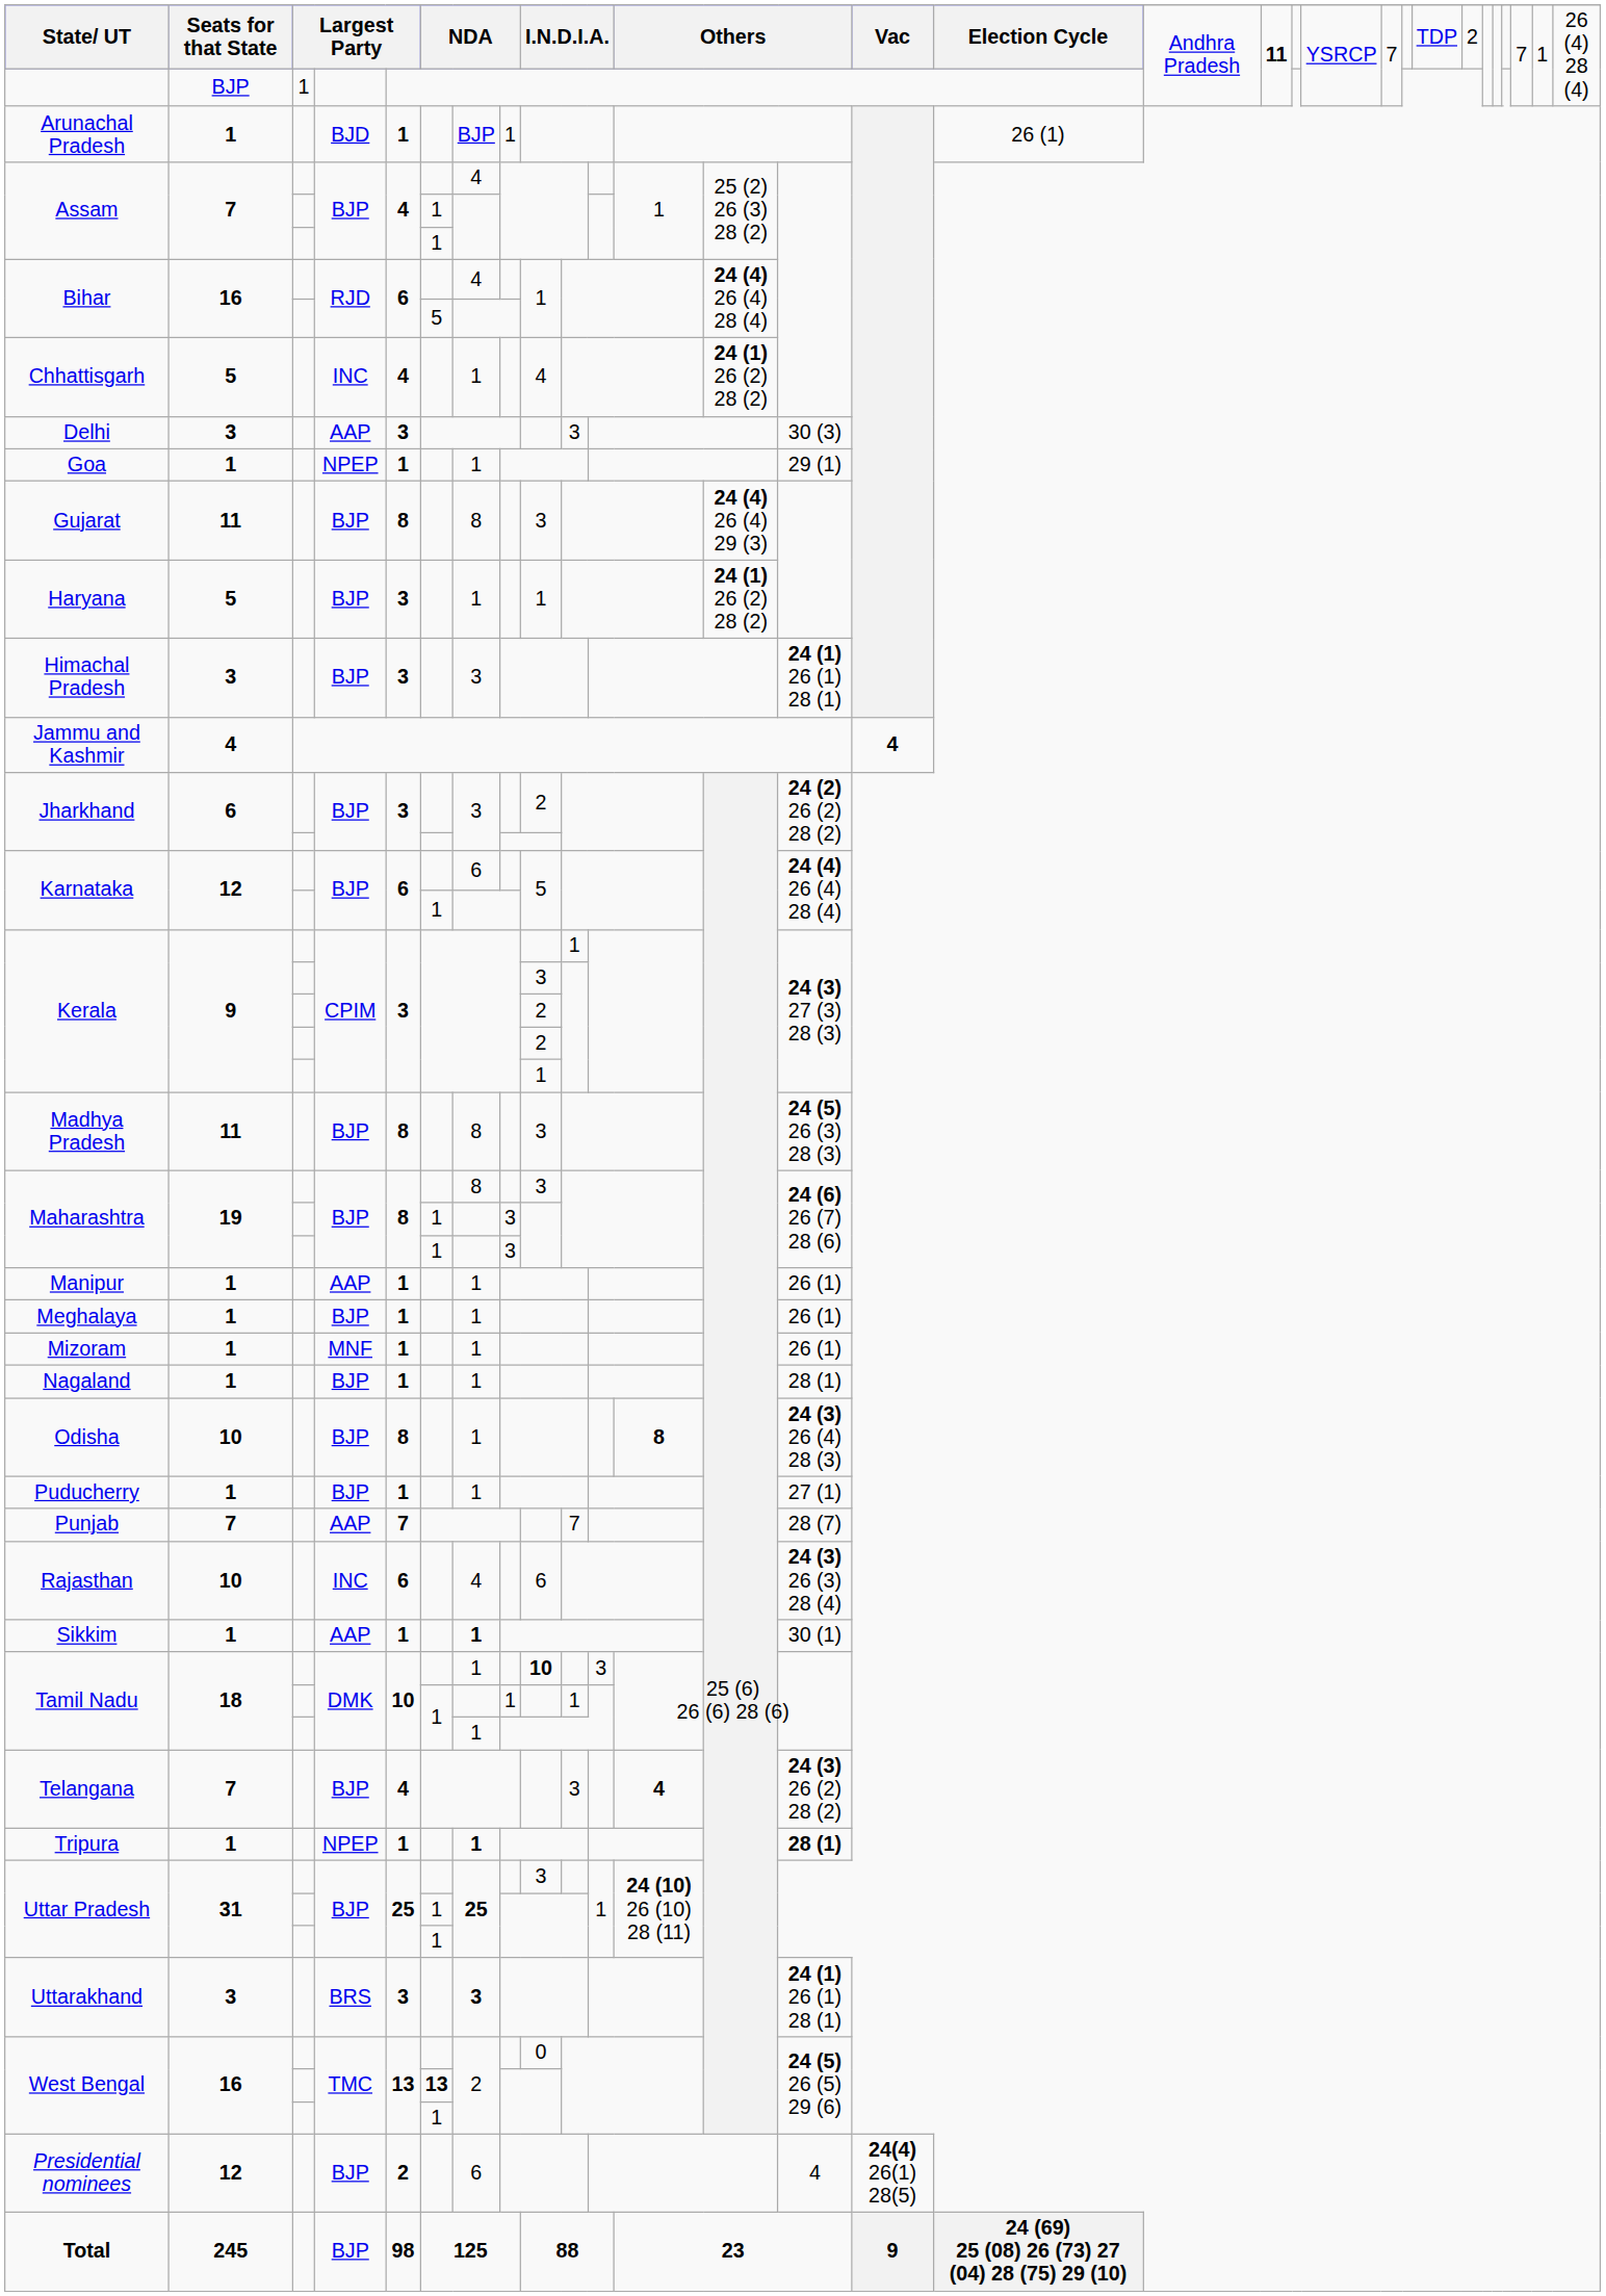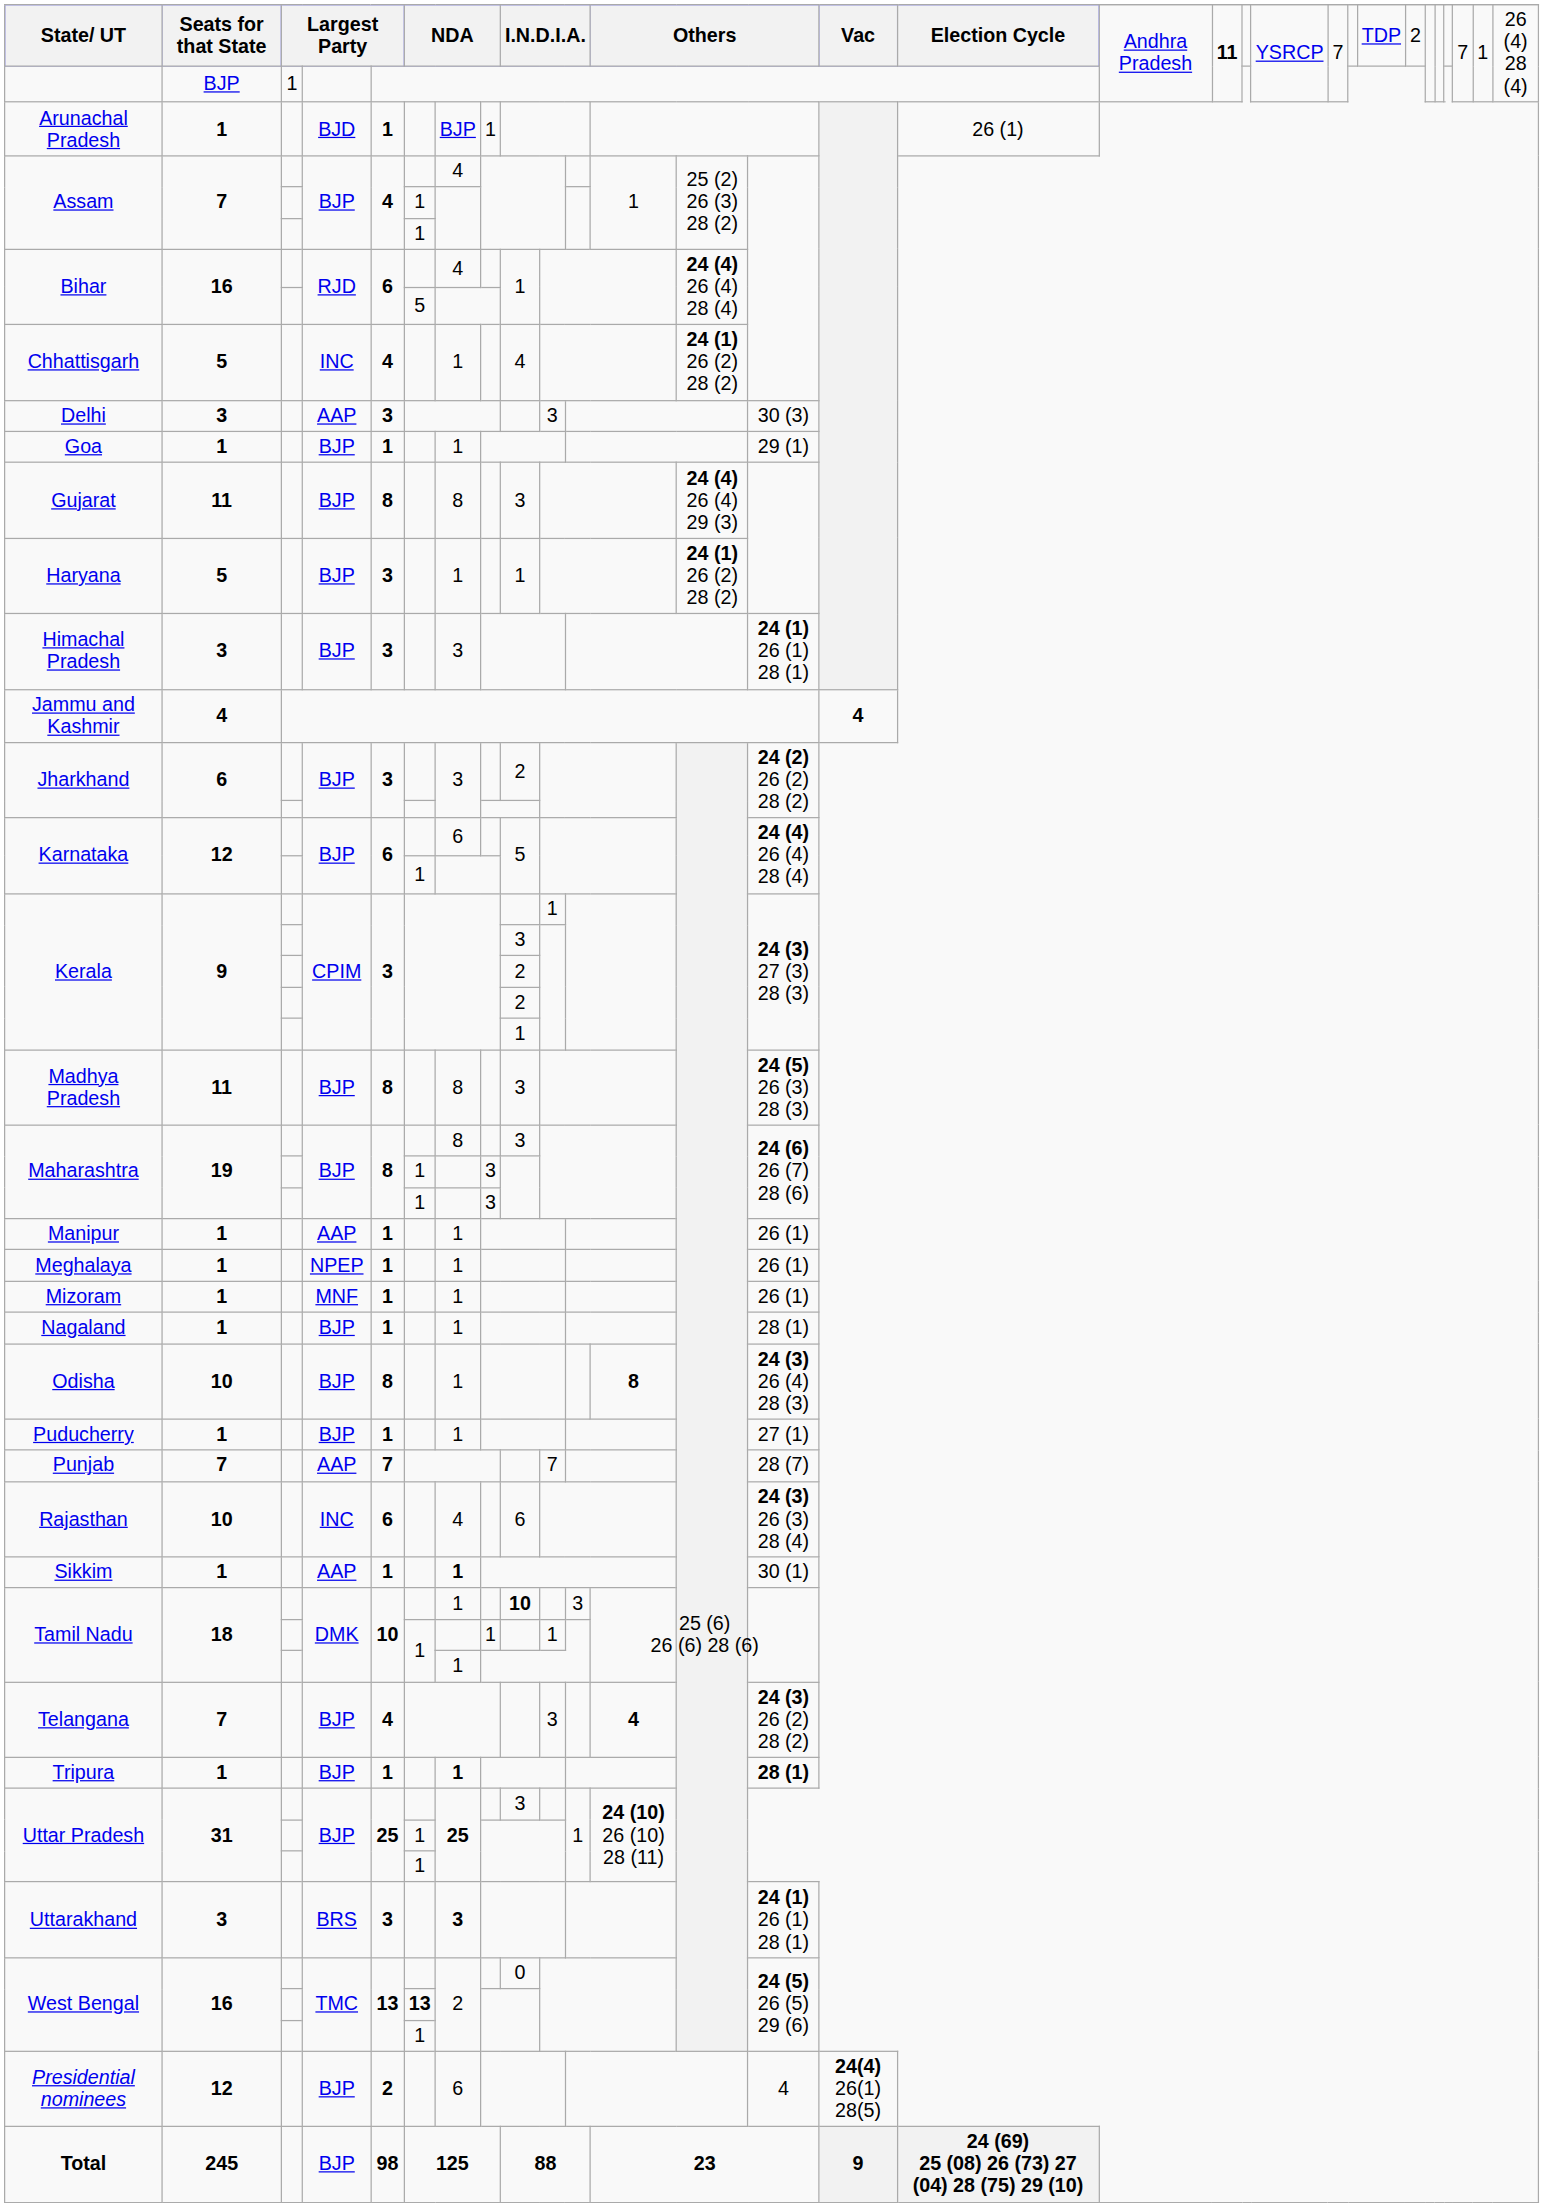Goa | column 4: NPEP -> BJP
Meghalaya | column 4: BJP -> NPEP
Tripura | column 4: NPEP -> BJP
